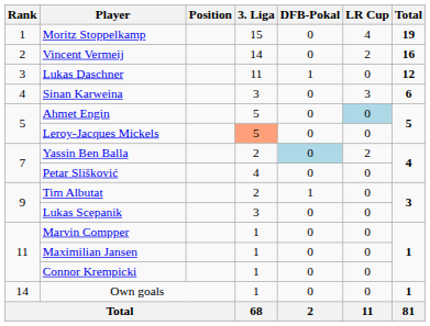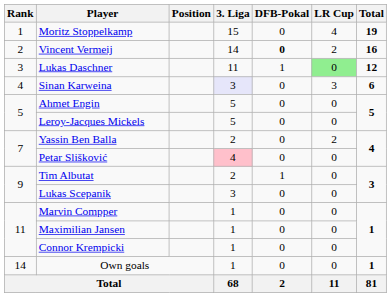Vincent Vermeij | DFB-Pokal: normal -> bold
Lukas Daschner | LR Cup: no background -> lightgreen background
Sinan Karweina | 3. Liga: no background -> lavender background
Ahmet Engin | LR Cup: lightblue background -> no background
Leroy-Jacques Mickels | 3. Liga: lightsalmon background -> no background
Yassin Ben Balla | DFB-Pokal: lightblue background -> no background
Petar Slišković | 3. Liga: no background -> pink background
